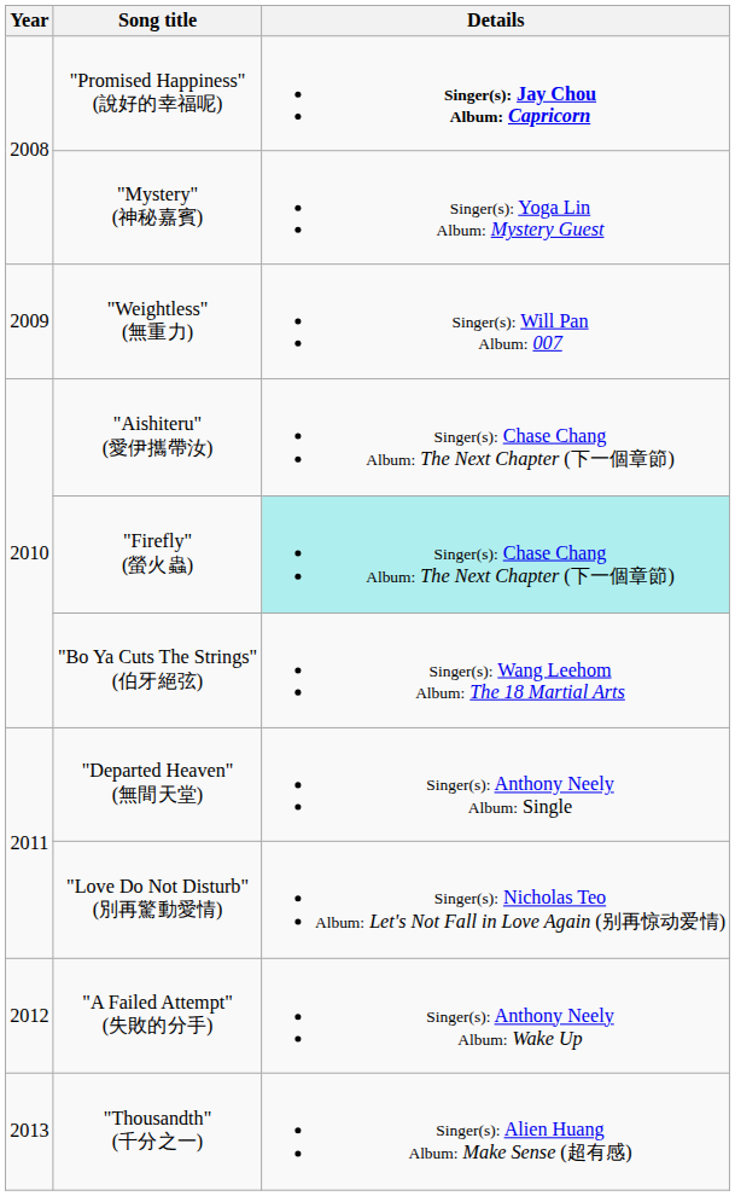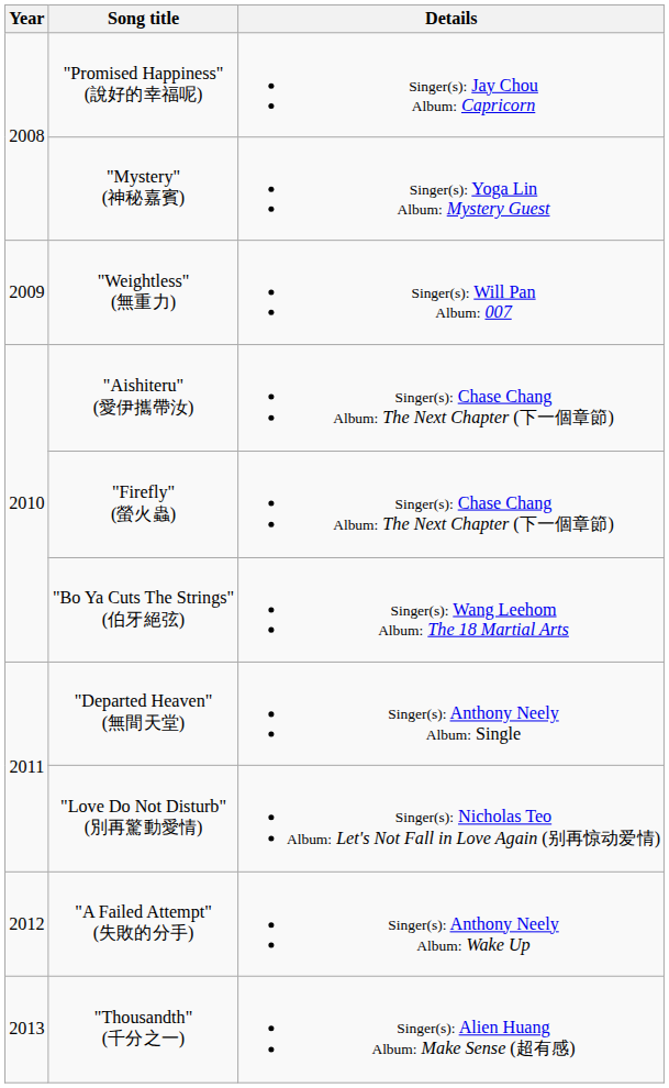"Promised Happiness" (說好的幸福呢) | Details: bold -> normal
"Firefly" (螢火蟲) | Details: paleturquoise background -> no background
